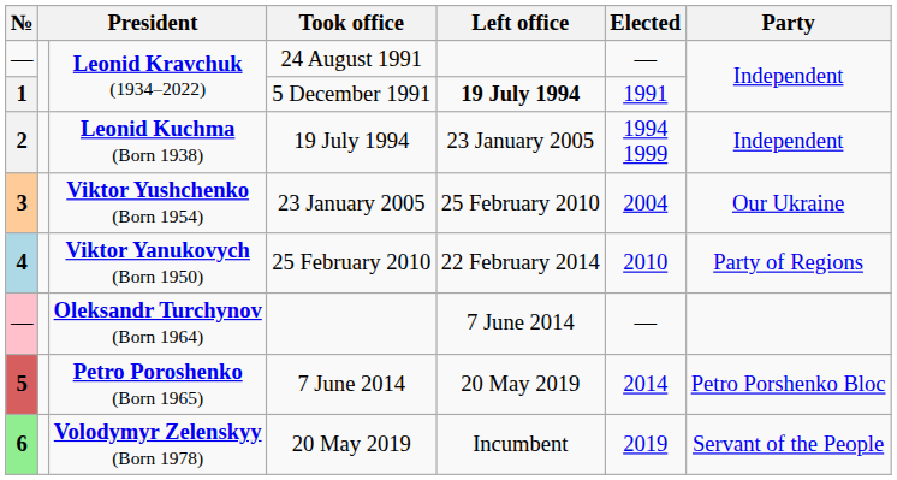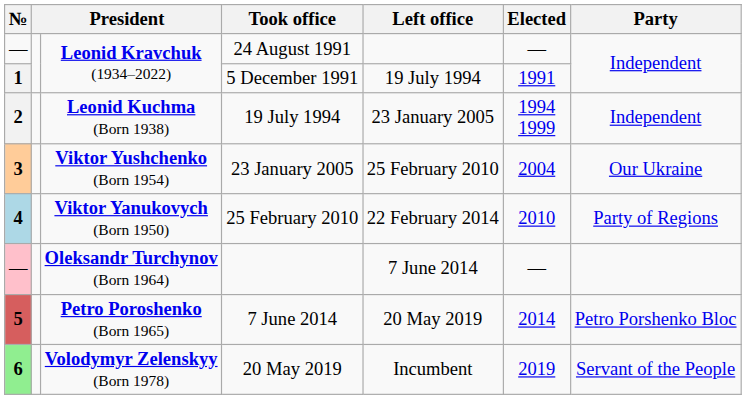5 December 1991 | Left office: bold -> normal
